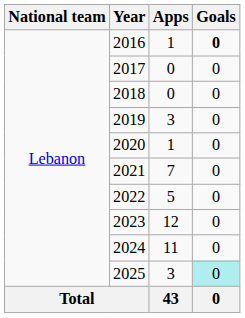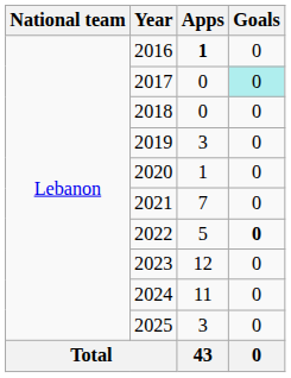2016 | Apps: normal -> bold
2016 | Goals: bold -> normal
2017 | Goals: no background -> paleturquoise background
2022 | Goals: normal -> bold
2025 | Goals: paleturquoise background -> no background
